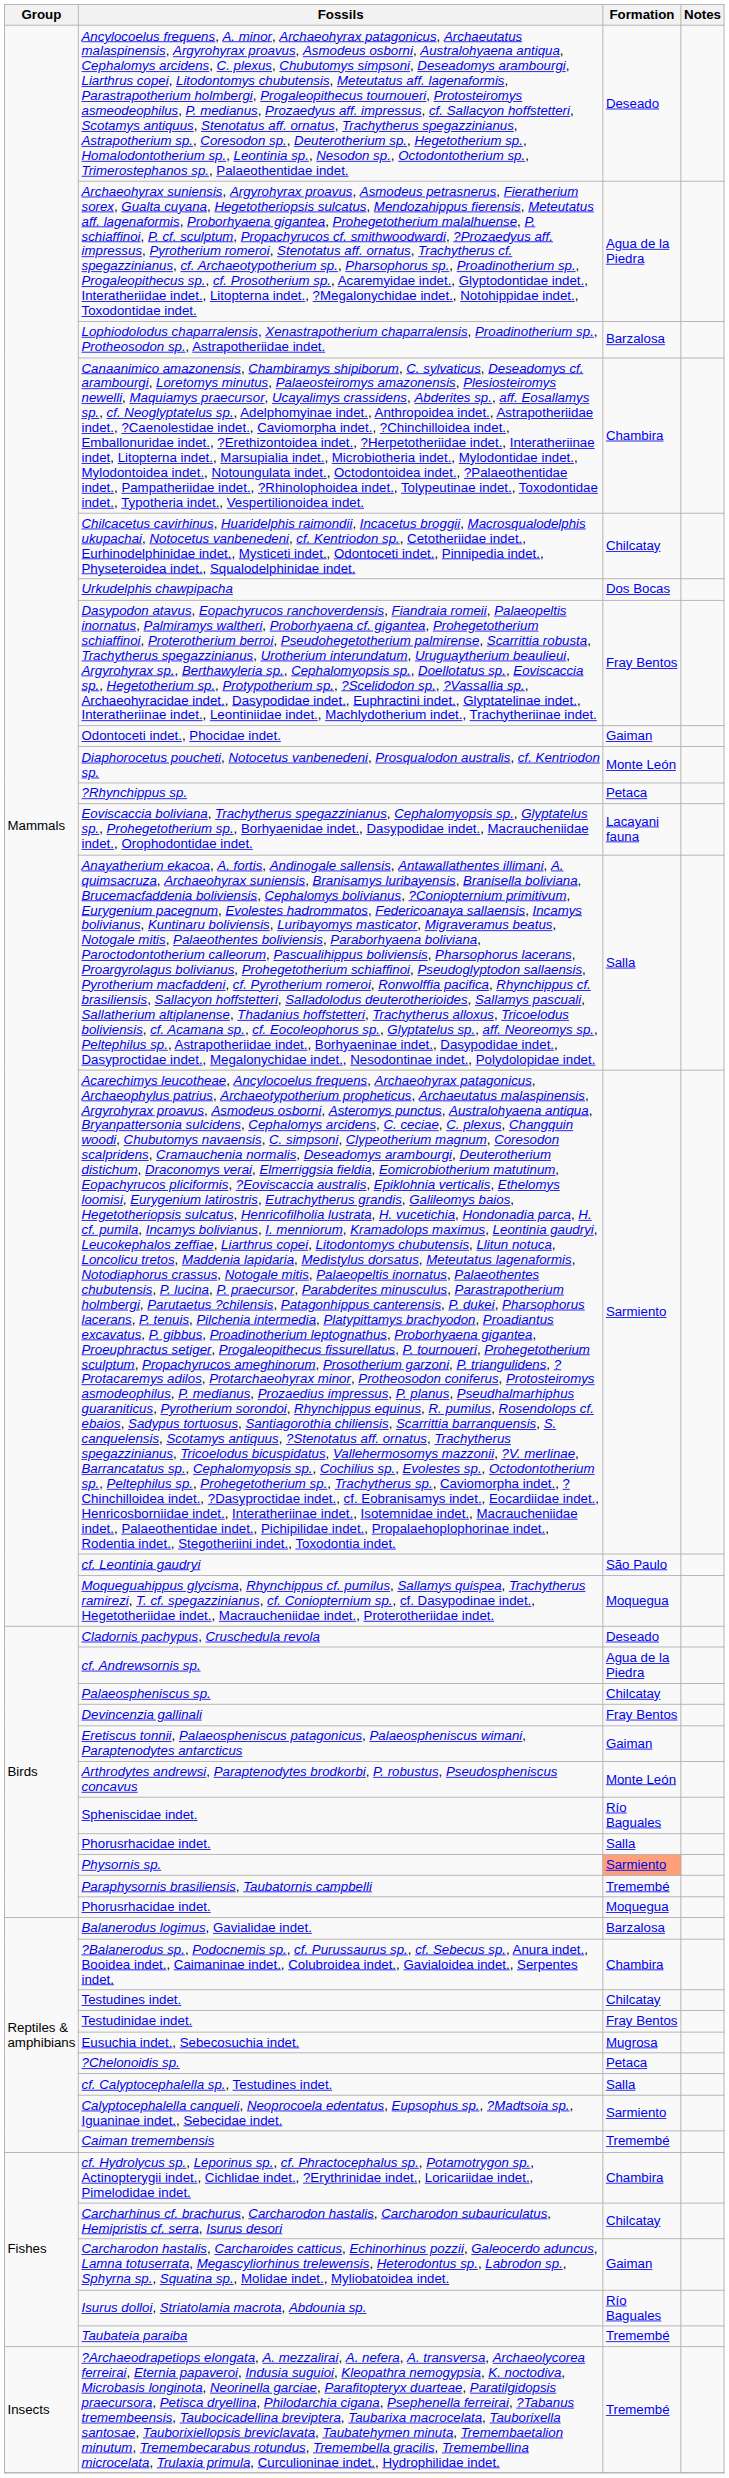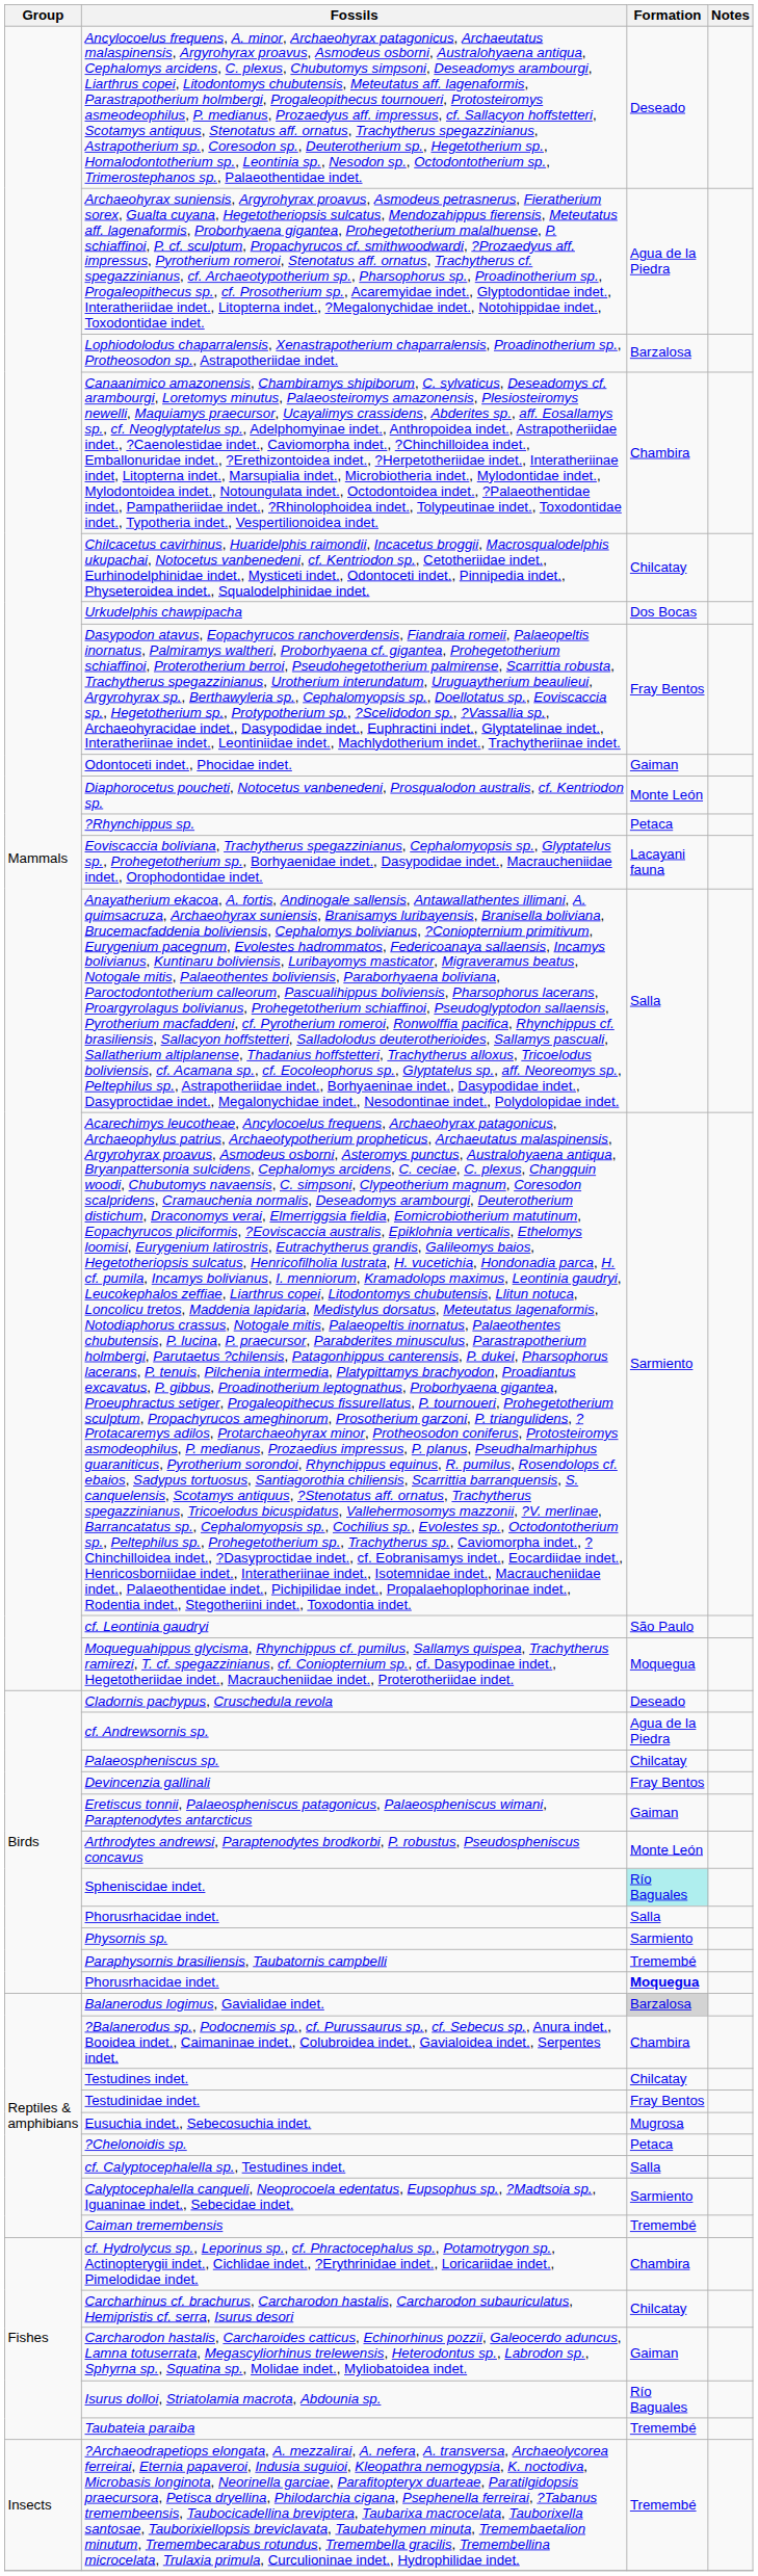Spheniscidae indet. | Formation: no background -> paleturquoise background
Physornis sp. | Formation: lightsalmon background -> no background
Phorusrhacidae indet. / Moquegua | Formation: normal -> bold
Balanerodus logimus, Gavialidae indet. | Formation: no background -> lightgrey background
